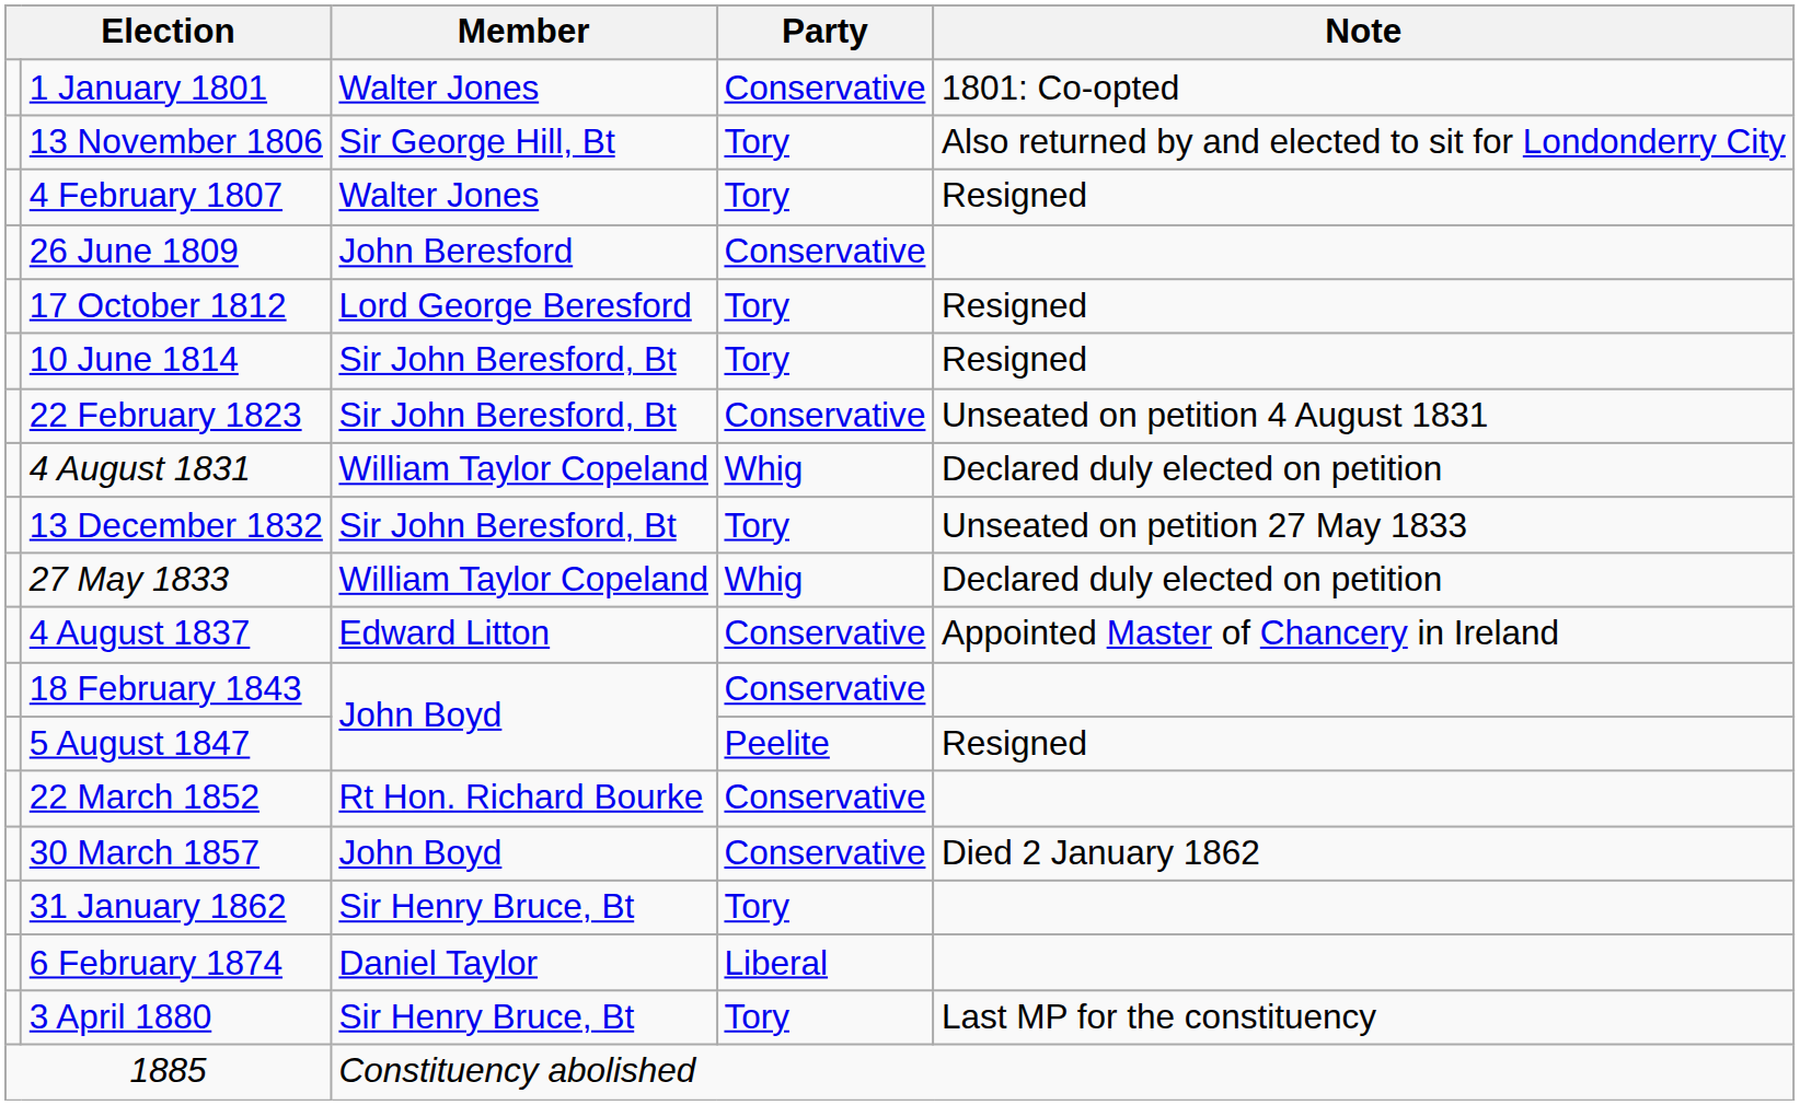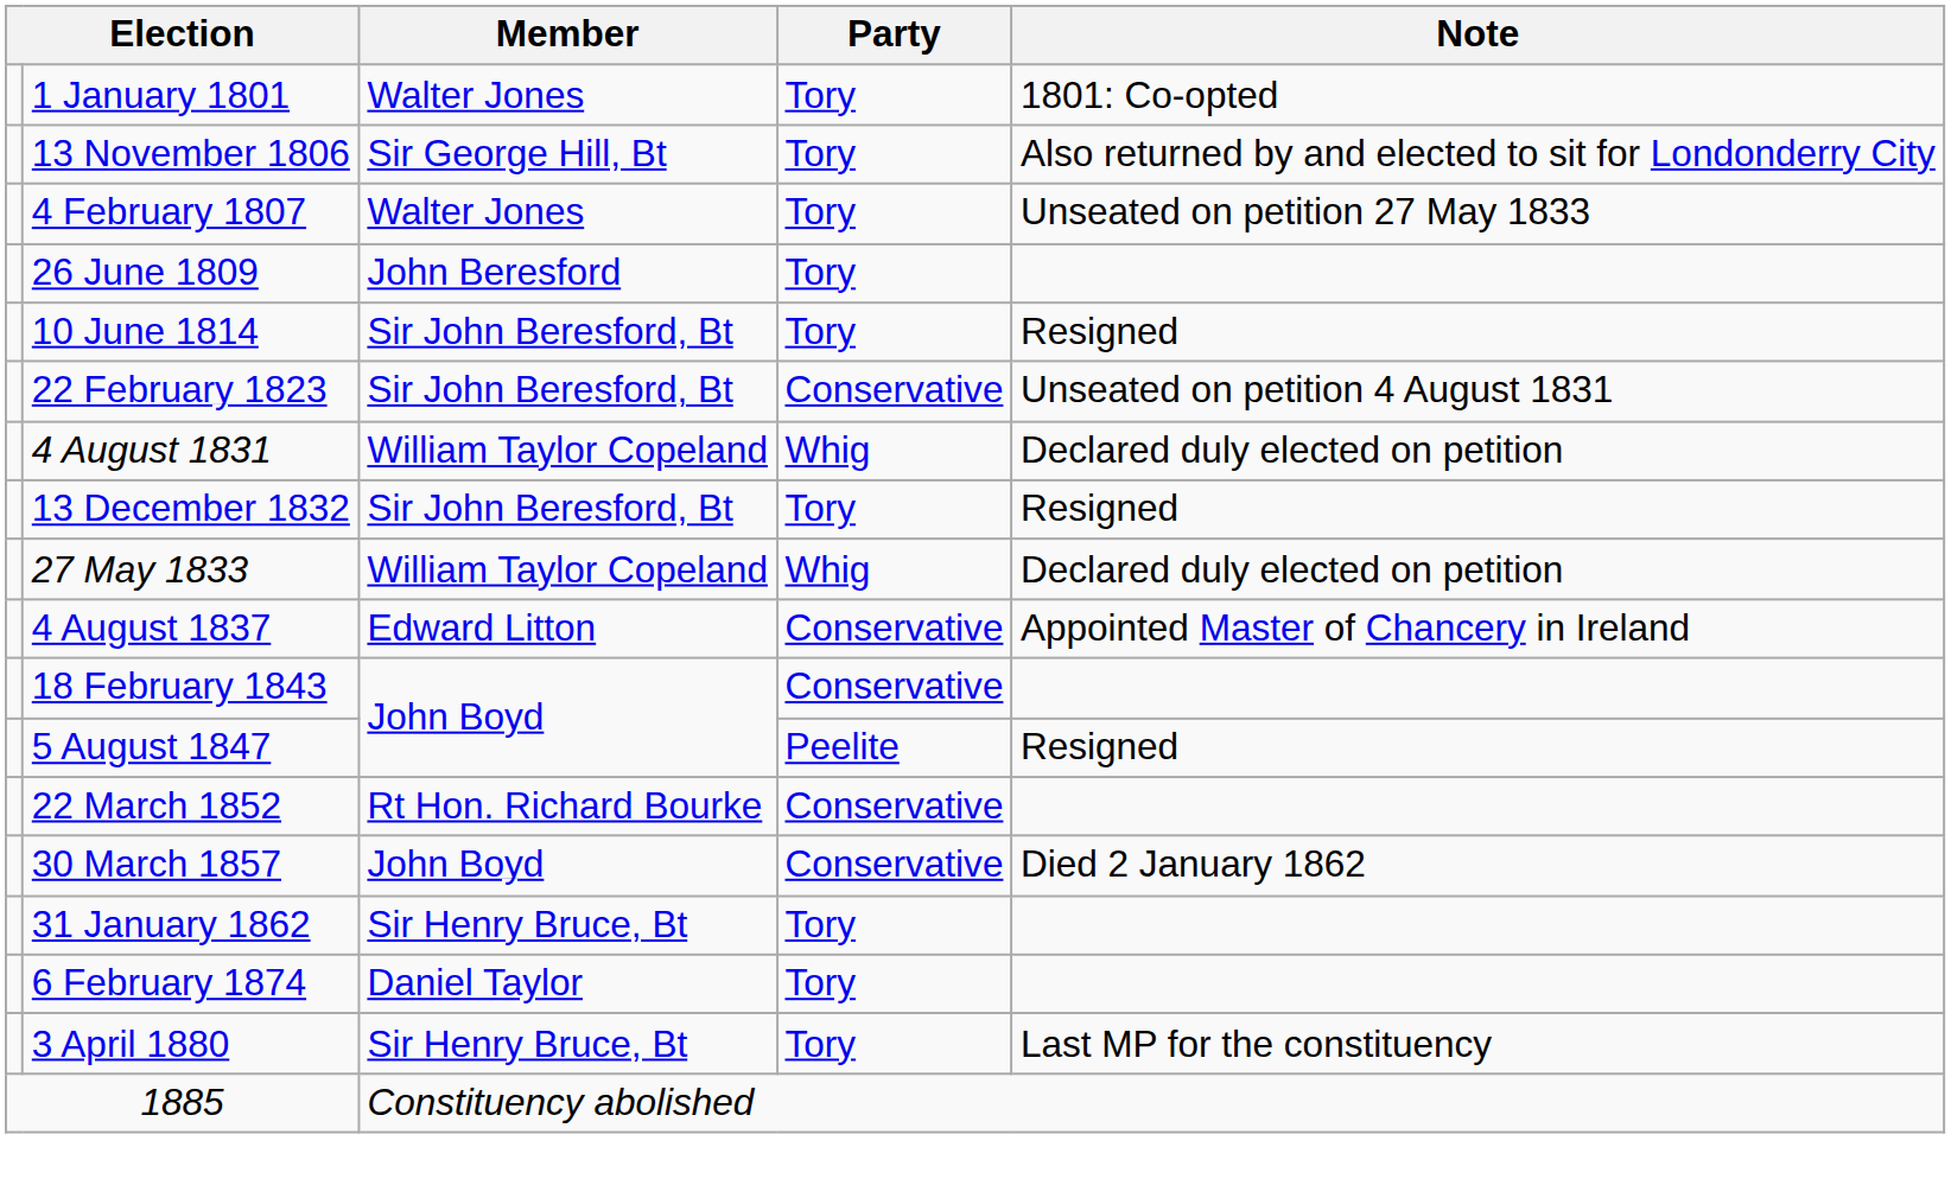1 January 1801 | Party: Conservative -> Tory
4 February 1807 | Note: Resigned -> Unseated on petition 27 May 1833
26 June 1809 | Party: Conservative -> Tory
- row: 17 October 1812 | Lord George Beresford | Tory | Resigned
13 December 1832 | Note: Unseated on petition 27 May 1833 -> Resigned
6 February 1874 | Party: Liberal -> Tory
